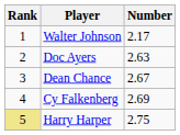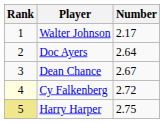Doc Ayers | Number: 2.63 -> 2.64
Cy Falkenberg | Rank: no background -> lightyellow background
Cy Falkenberg | Number: 2.69 -> 2.72
